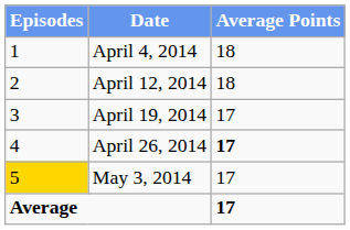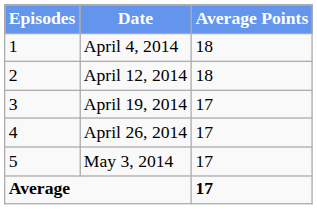April 26, 2014 | Average Points: bold -> normal
May 3, 2014 | Episodes: gold background -> no background
